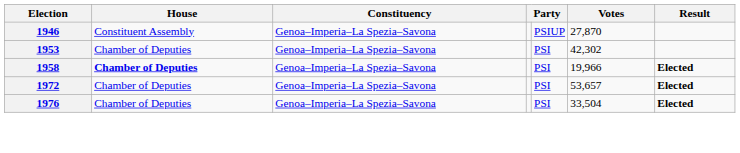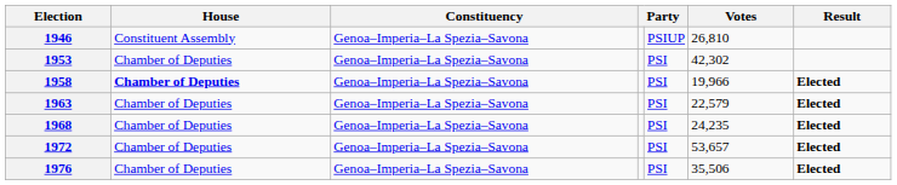1946 | Votes: 27,870 -> 26,810
+ row: 1963 | Chamber of Deputies | Genoa–Imperia–La Spezia–Savona | PSI | 22,579 | Elected
+ row: 1968 | Chamber of Deputies | Genoa–Imperia–La Spezia–Savona | PSI | 24,235 | Elected
1976 | Votes: 33,504 -> 35,506
